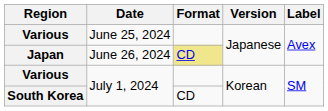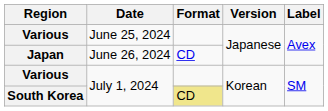Japan | Format: khaki background -> no background
South Korea | Format: no background -> khaki background
